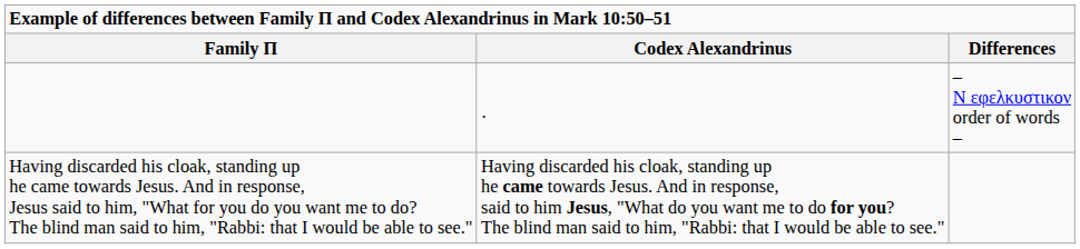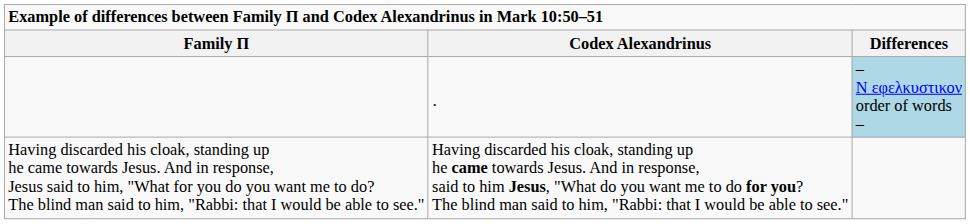row 3 | Differences: no background -> lightblue background
